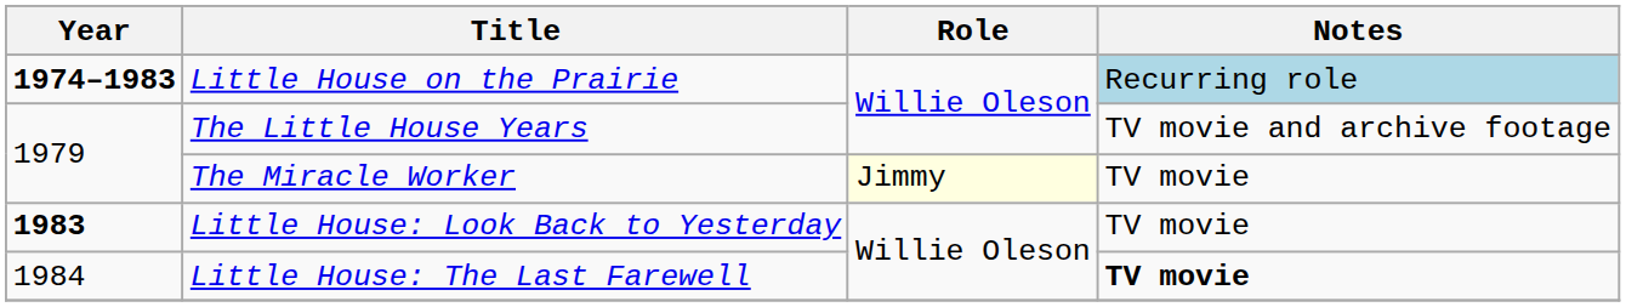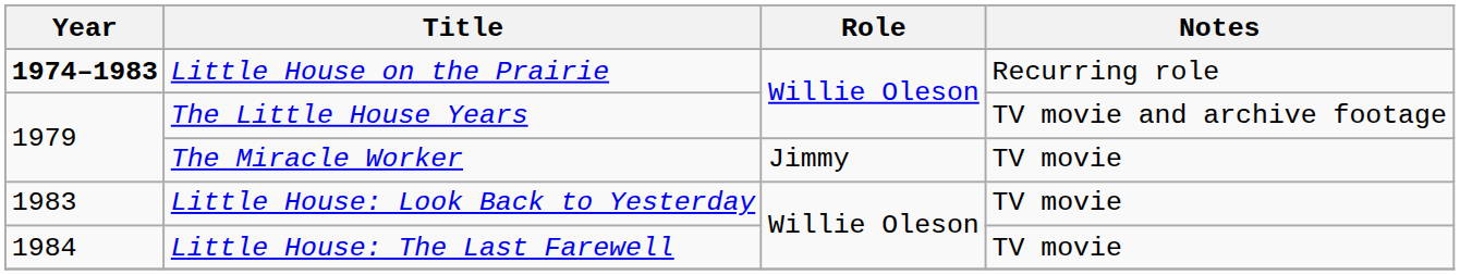Little House on the Prairie | Notes: lightblue background -> no background
The Miracle Worker | Role: lightyellow background -> no background
Little House: Look Back to Yesterday | Year: bold -> normal
Little House: The Last Farewell | Notes: bold -> normal
